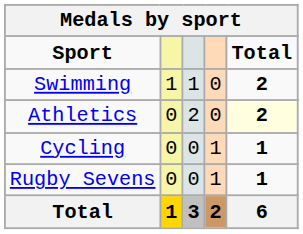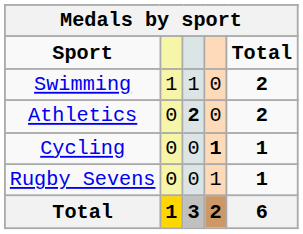Athletics | column 3: normal -> bold
Athletics | Total: lightyellow background -> no background
Cycling | column 4: normal -> bold
